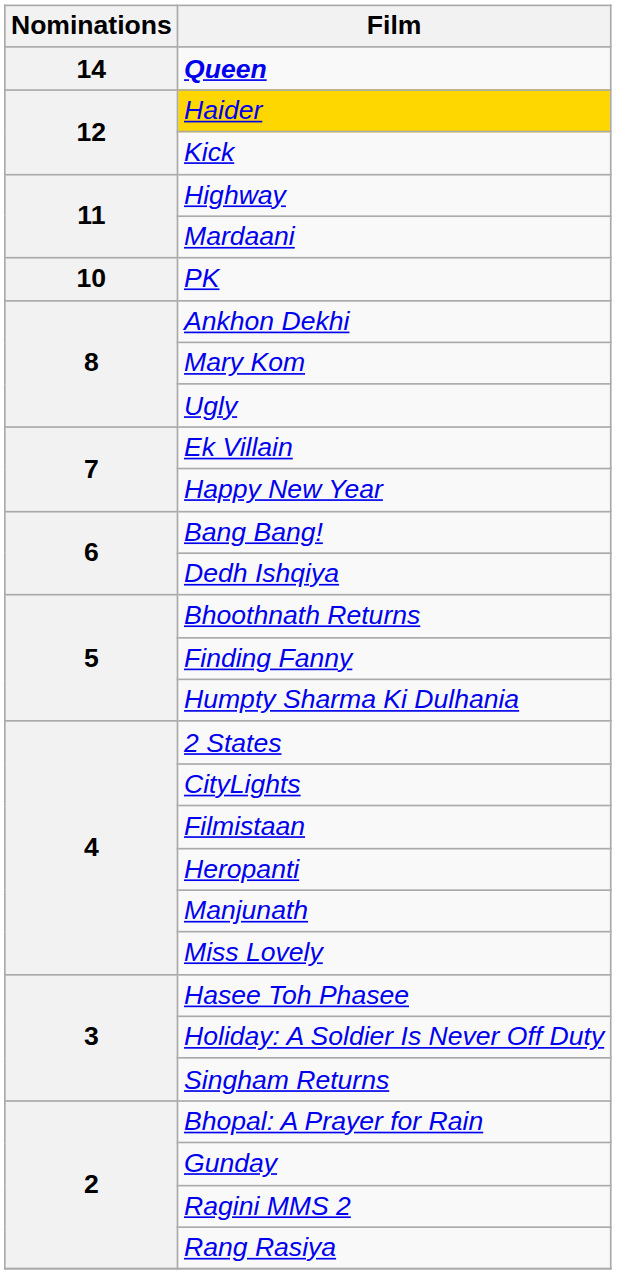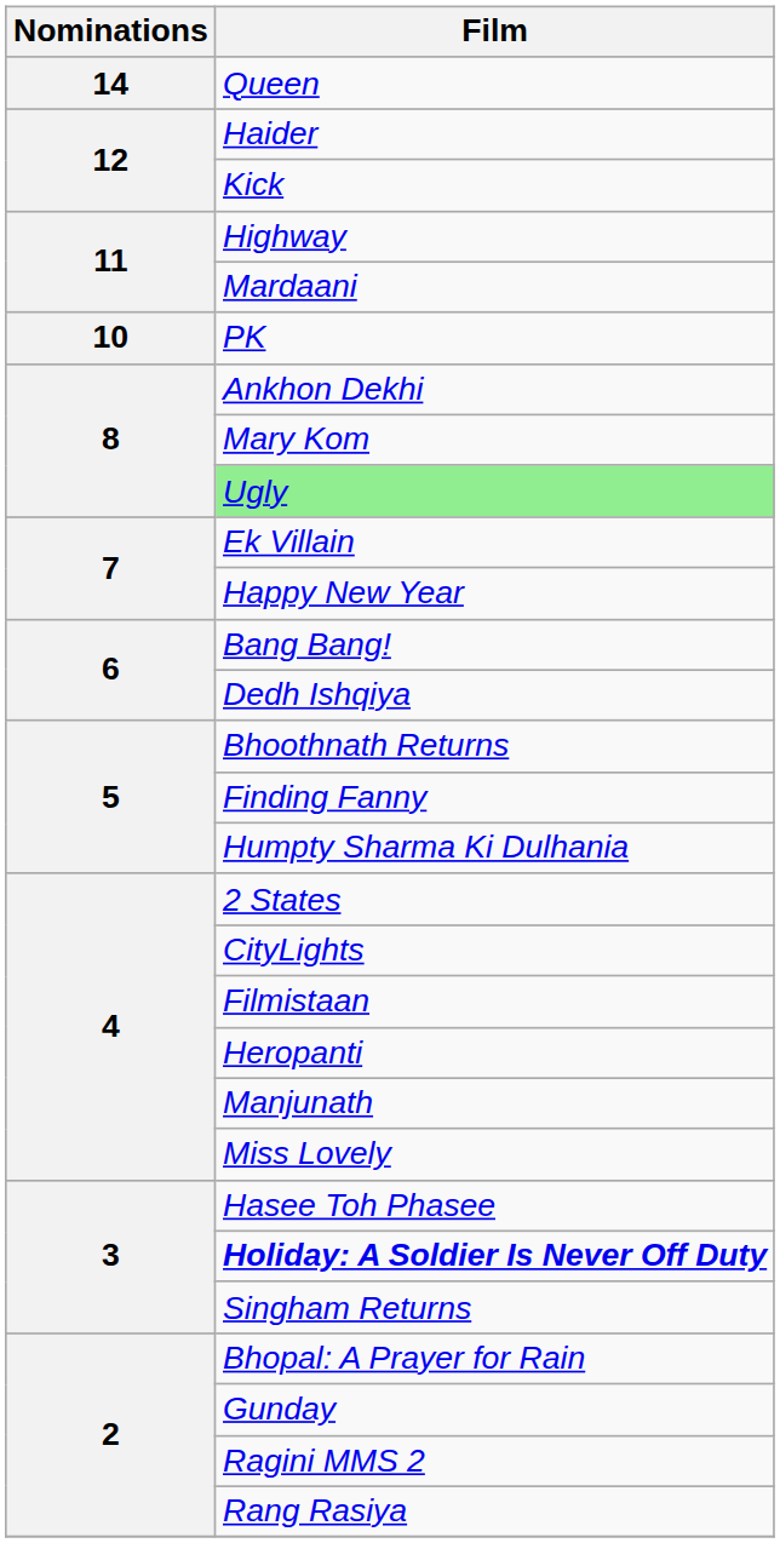Queen | Film: bold -> normal
Haider | Film: gold background -> no background
Ugly | Film: no background -> lightgreen background
Holiday: A Soldier Is Never Off Duty | Film: normal -> bold
